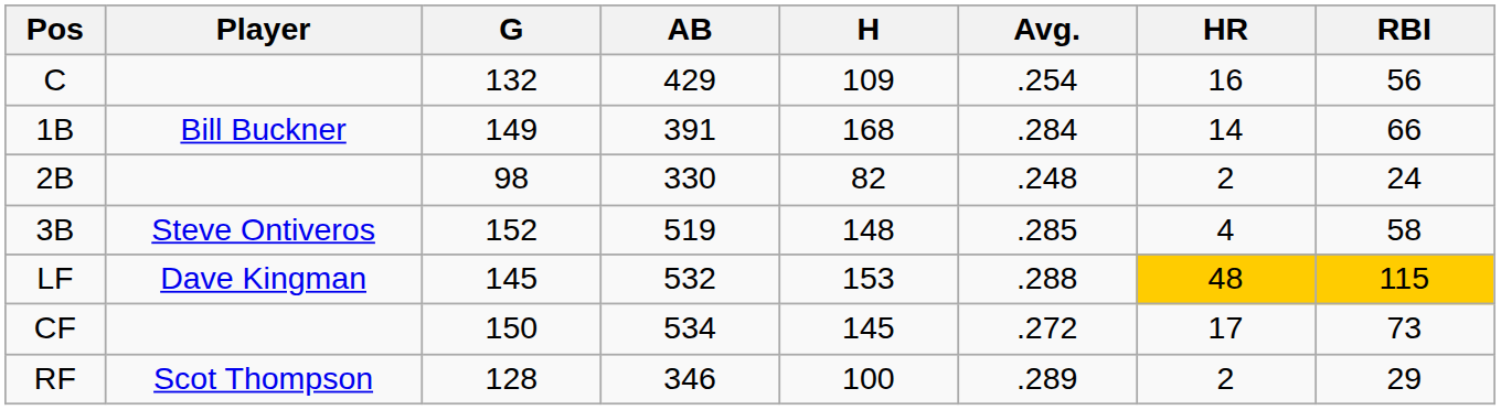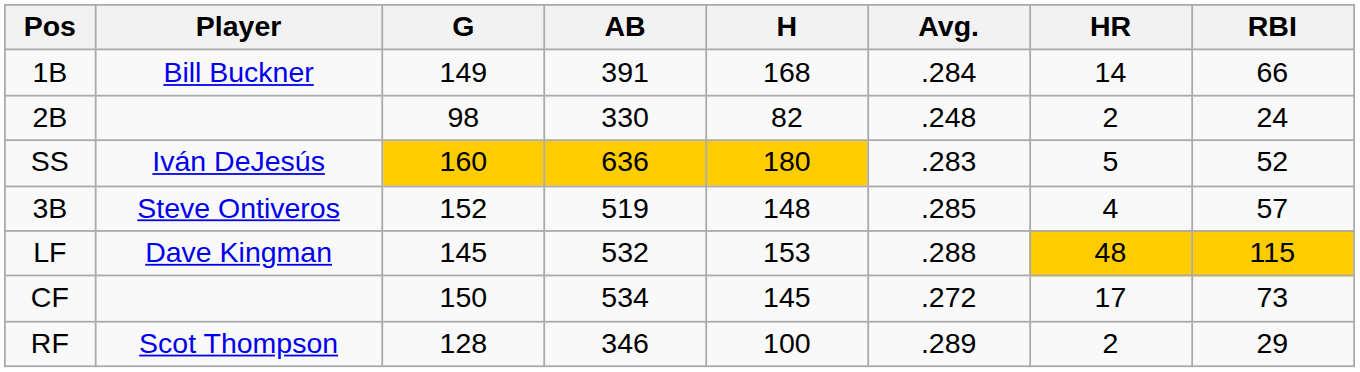- row: C | 132 | 429 | 109 | .254 | 16 | 56
+ row: SS | Iván DeJesús | 160 | 636 | 180 | .283 | 5 | 52
3B | RBI: 58 -> 57
